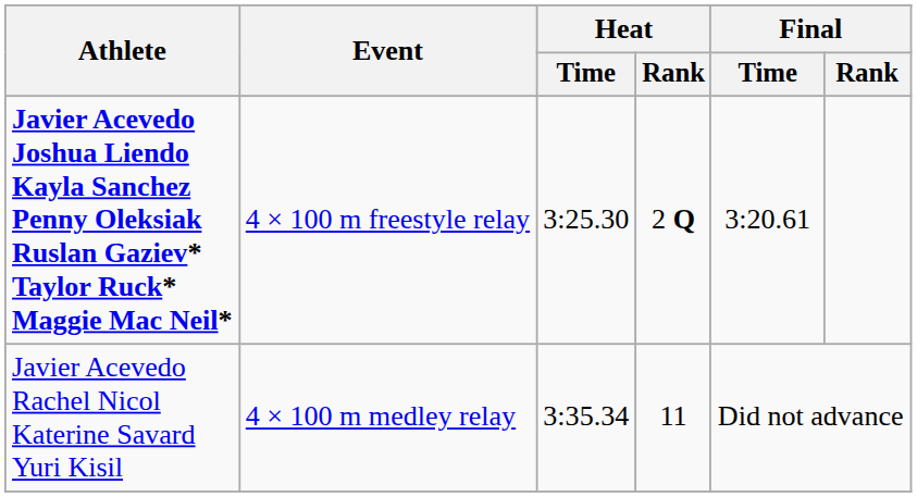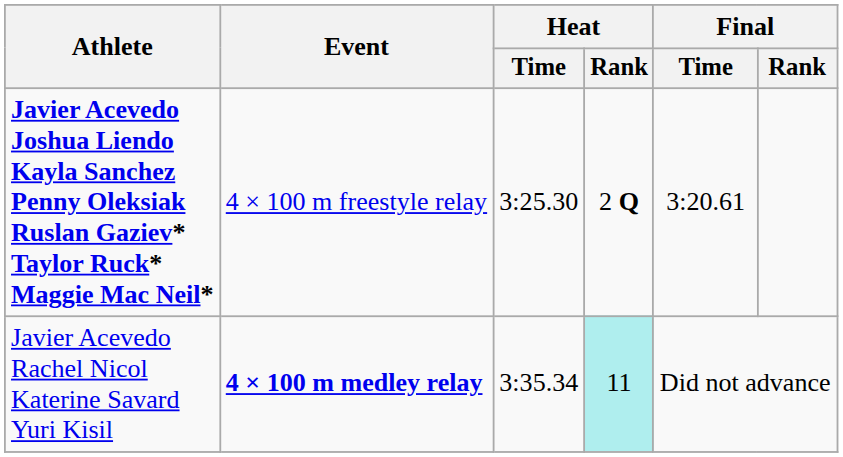Javier Acevedo Rachel Nicol Katerine Savard Yuri Kisil | Event: normal -> bold
Javier Acevedo Rachel Nicol Katerine Savard Yuri Kisil | Heat / Rank: no background -> paleturquoise background
